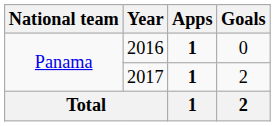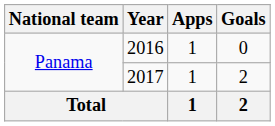2016 | Apps: bold -> normal
2017 | Apps: bold -> normal
